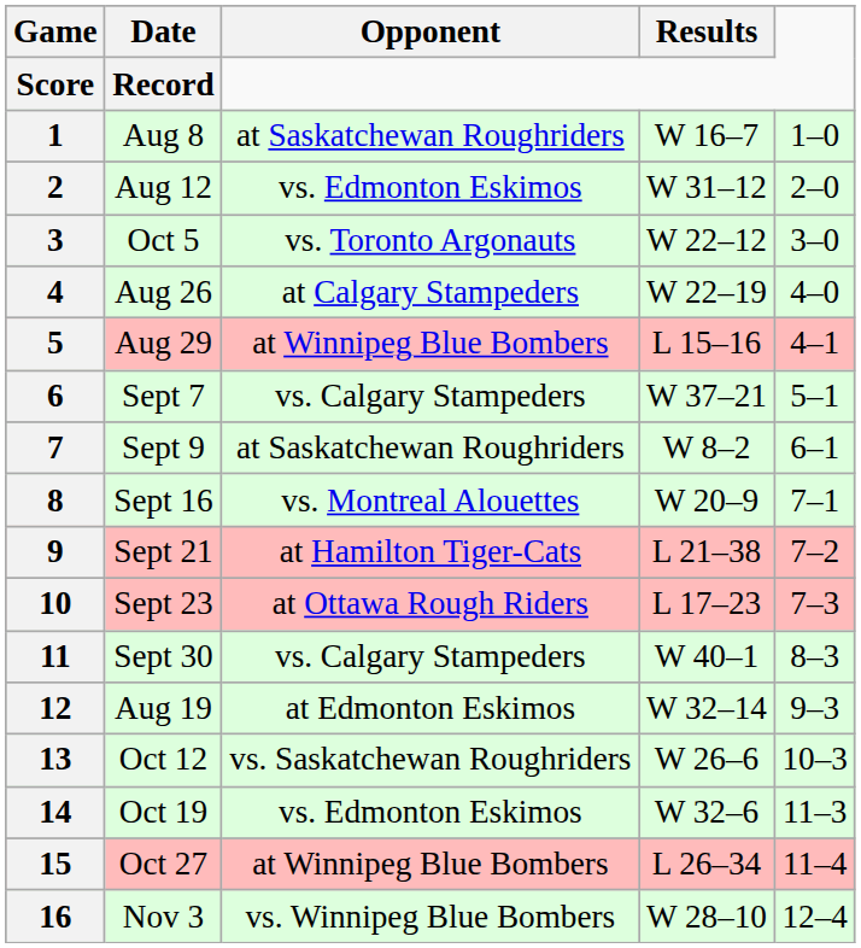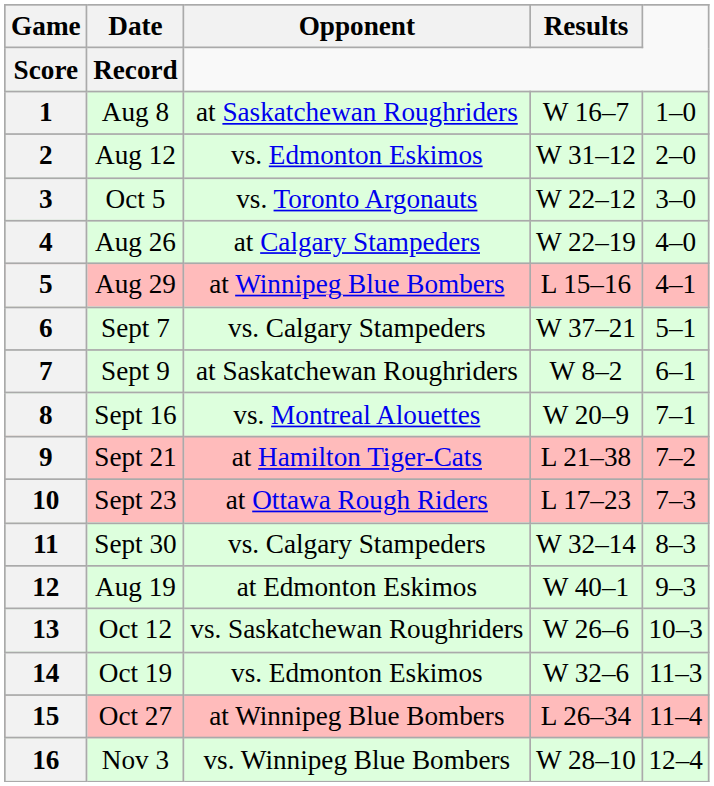11 | Results: W 40–1 -> W 32–14
12 | Results: W 32–14 -> W 40–1
